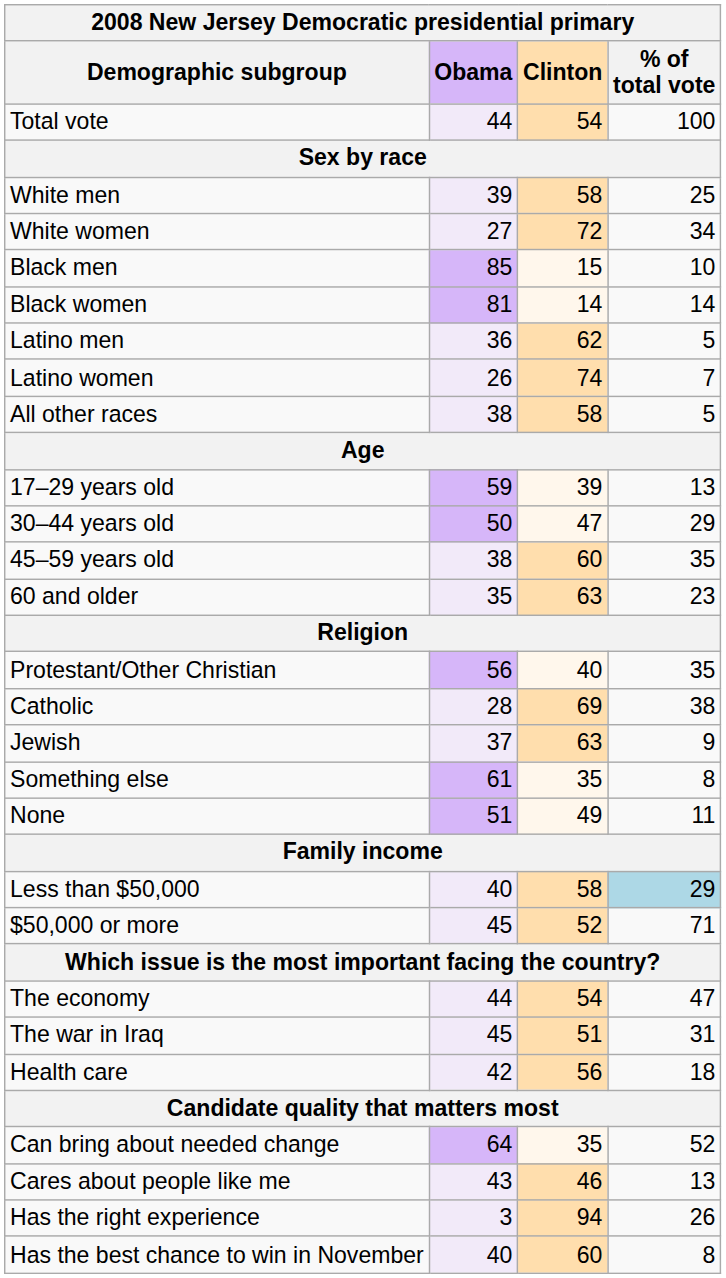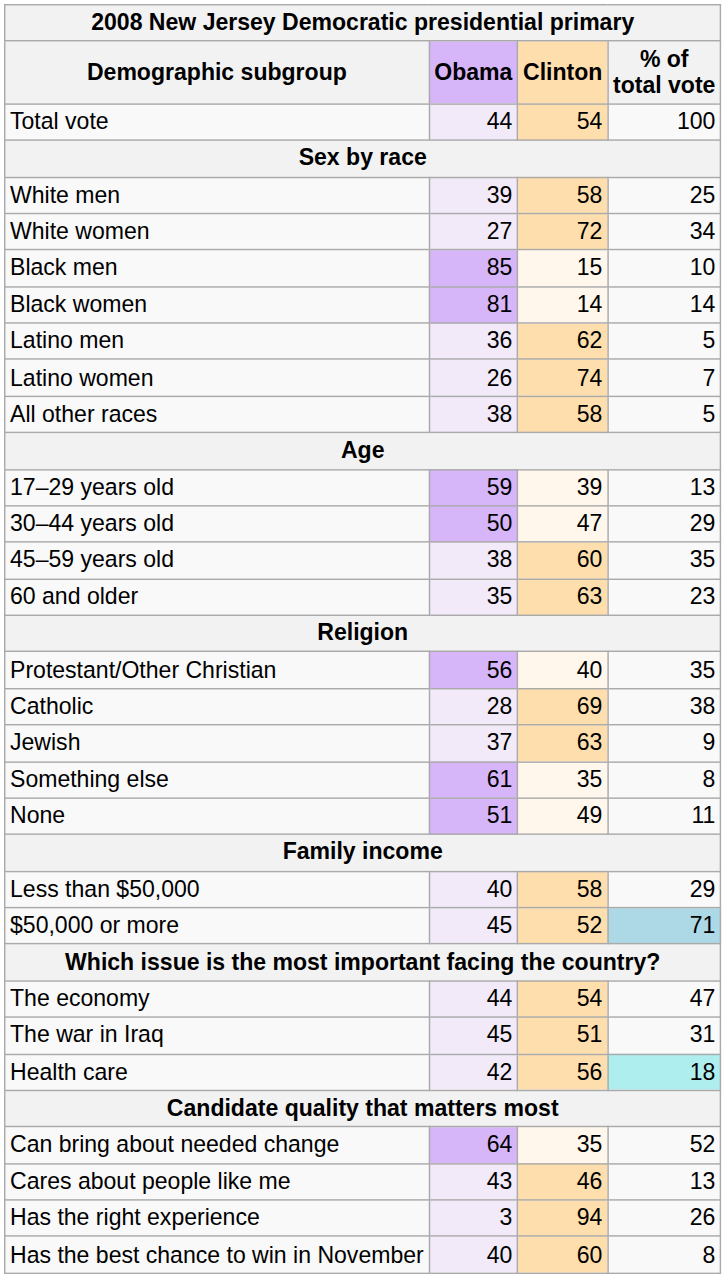Less than $50,000 | % of total vote: lightblue background -> no background
$50,000 or more | % of total vote: no background -> lightblue background
Health care | % of total vote: no background -> paleturquoise background
